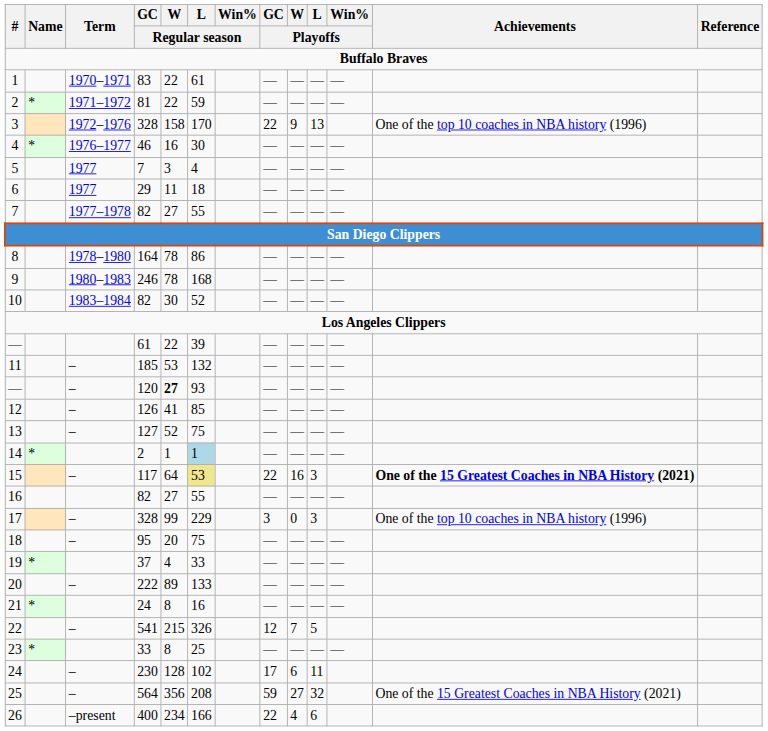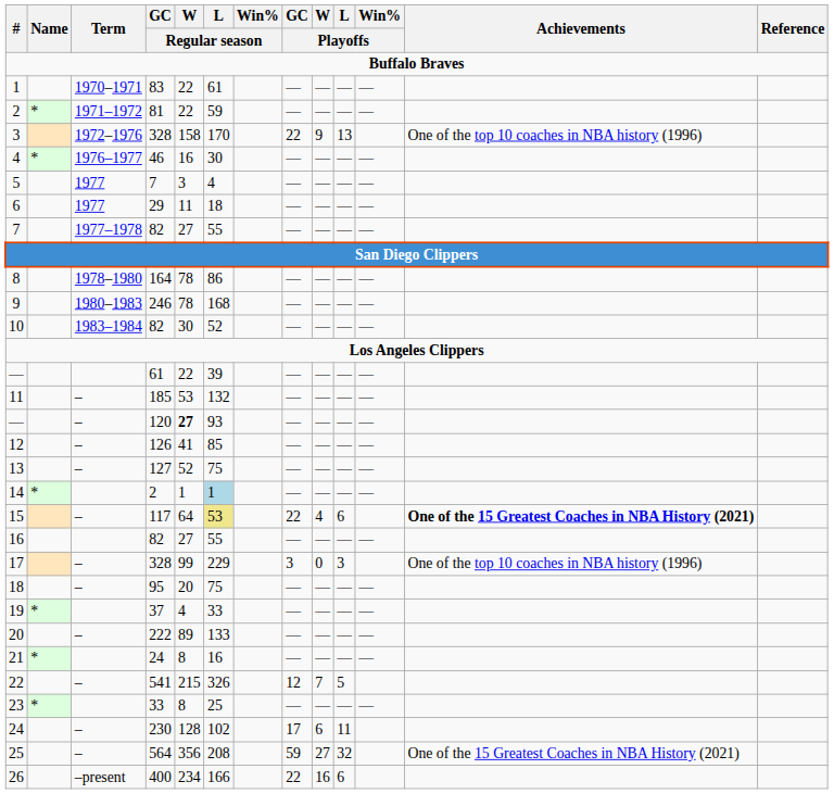15 | W / Playoffs: 16 -> 4
15 | L / Playoffs: 3 -> 6
26 | W / Playoffs: 4 -> 16
